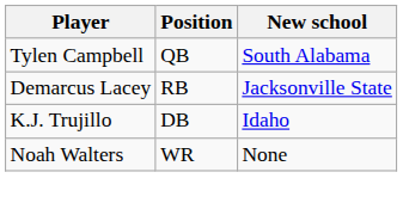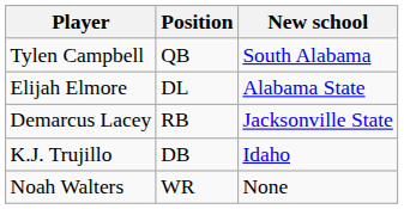+ row: Elijah Elmore | DL | Alabama State
